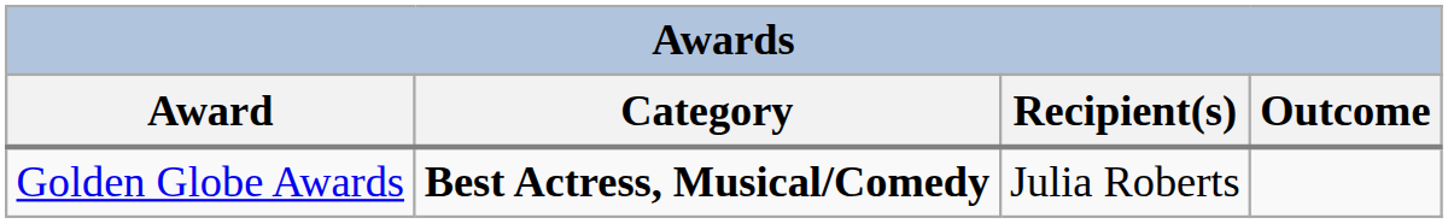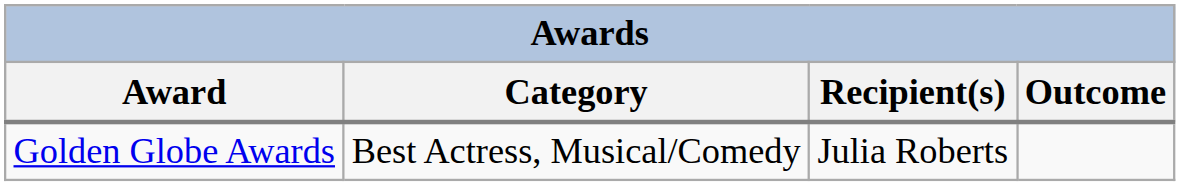Golden Globe Awards | Category: bold -> normal
